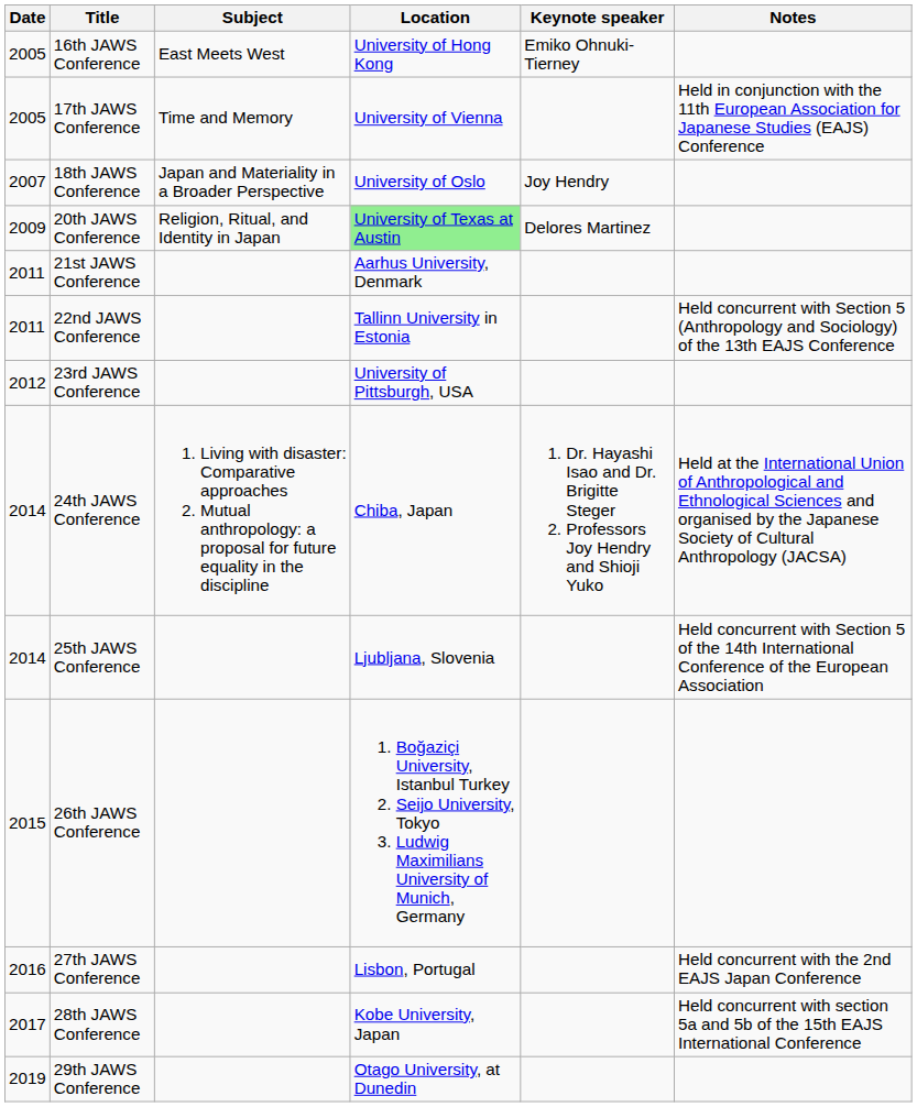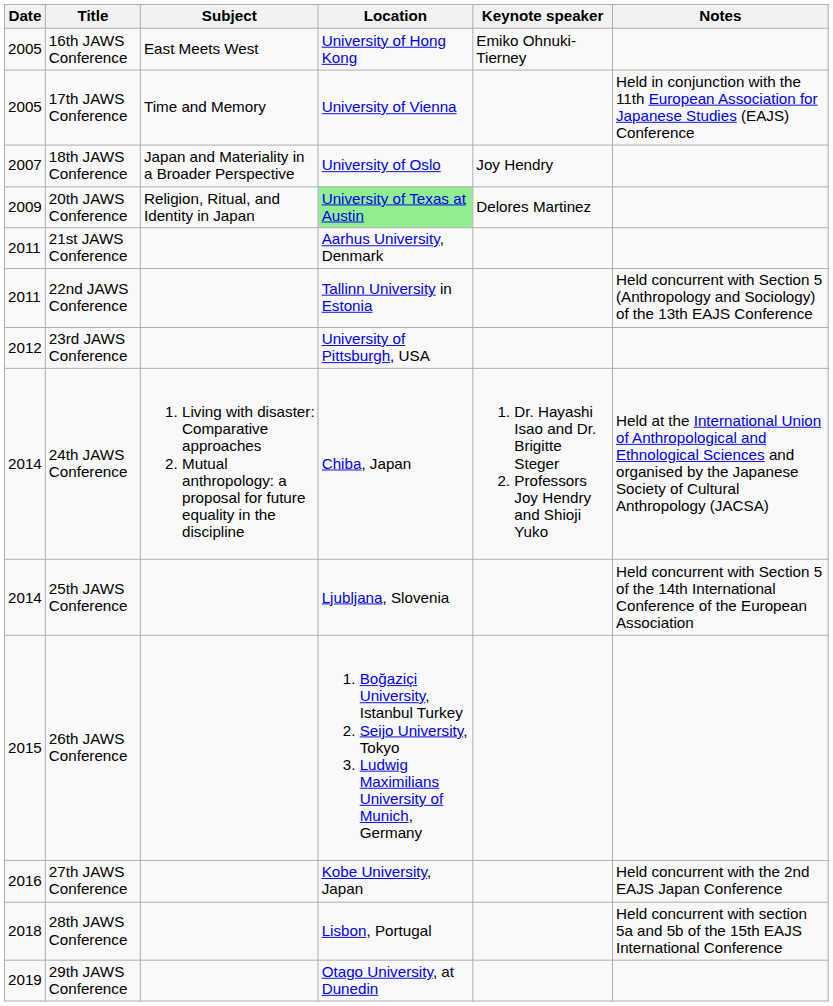27th JAWS Conference | Location: Lisbon, Portugal -> Kobe University, Japan
28th JAWS Conference | Date: 2017 -> 2018
28th JAWS Conference | Location: Kobe University, Japan -> Lisbon, Portugal
